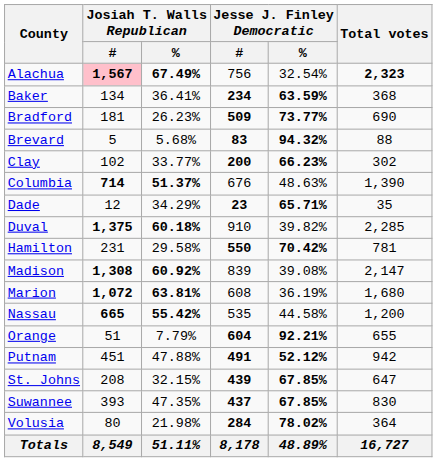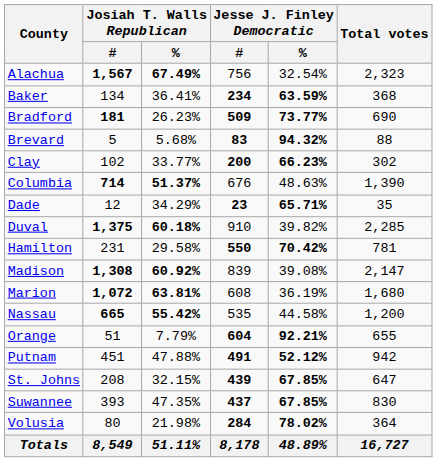Alachua | Josiah T. Walls Republican / #: pink background -> no background
Alachua | Total votes: bold -> normal
Bradford | Josiah T. Walls Republican / #: normal -> bold
